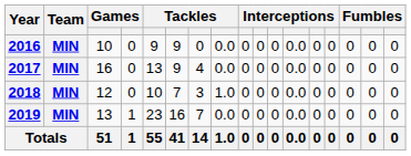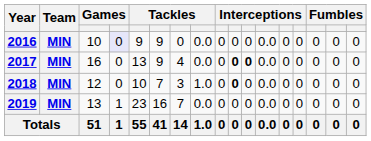2016 | column 4: no background -> lavender background
2017 | column 10: normal -> bold
2017 | column 11: normal -> bold
2018 | column 10: normal -> bold
